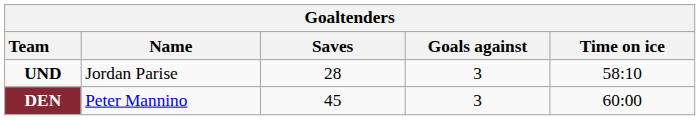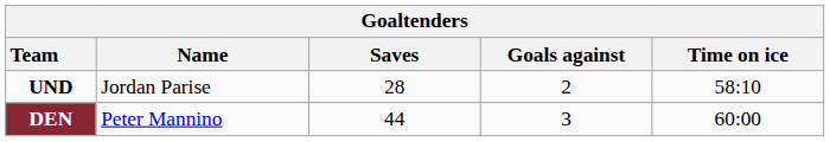UND | Goals against: 3 -> 2
DEN | Saves: 45 -> 44
